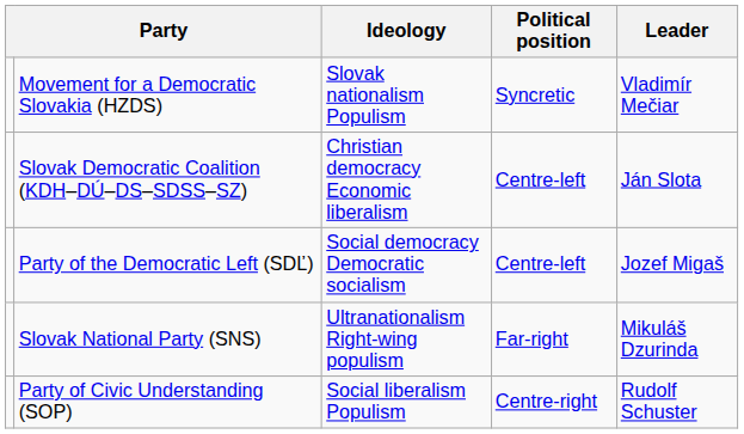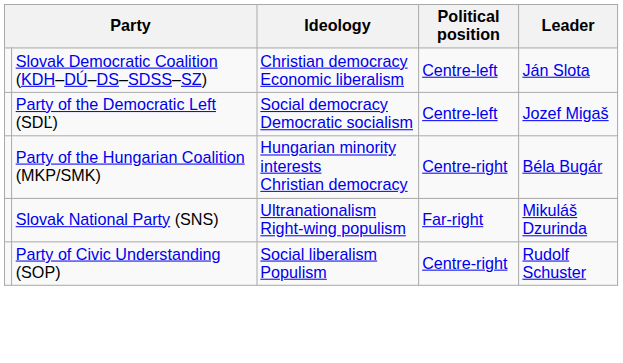- row: Movement for a Democratic Slovakia (HZDS) | Slovak nationalism Populism | Syncretic | Vladimír Mečiar
+ row: Party of the Hungarian Coalition (MKP/SMK) | Hungarian minority interests Christian democracy | Centre-right | Béla Bugár
